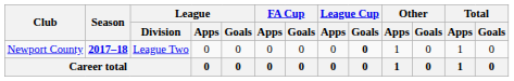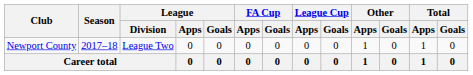Newport County | Season: bold -> normal
Newport County | League Cup / Goals: bold -> normal
